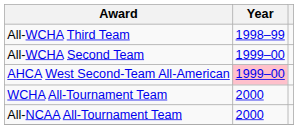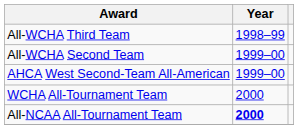row 4 | Year: pink background -> no background
row 6 | Year: normal -> bold
